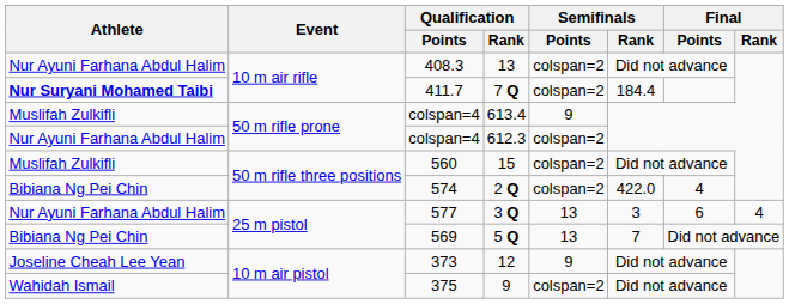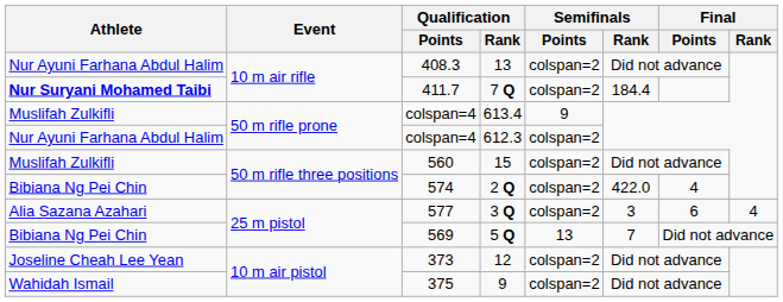3 Q | Athlete: Nur Ayuni Farhana Abdul Halim -> Alia Sazana Azahari
3 Q | Semifinals / Points: 13 -> colspan=2
12 | Semifinals / Points: 9 -> colspan=2
